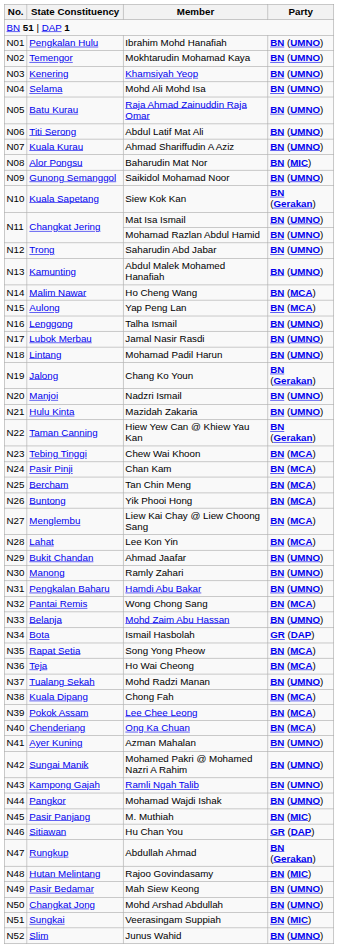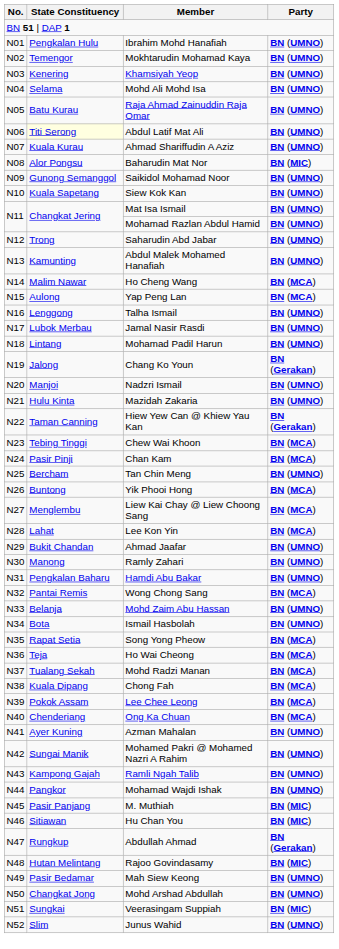Abdul Latif Mat Ali | State Constituency: no background -> lightyellow background
Siew Kok Kan | Party: BN (Gerakan) -> BN (UMNO)
Tan Chin Meng | Party: BN (MCA) -> BN (UMNO)
Ismail Hasbolah | Party: GR (DAP) -> BN (UMNO)
Mohd Radzi Manan | Party: BN (UMNO) -> BN (MCA)
Hu Chan You | Party: GR (DAP) -> BN (MIC)
